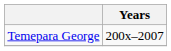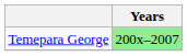Temepara George | Years: no background -> lightgreen background
